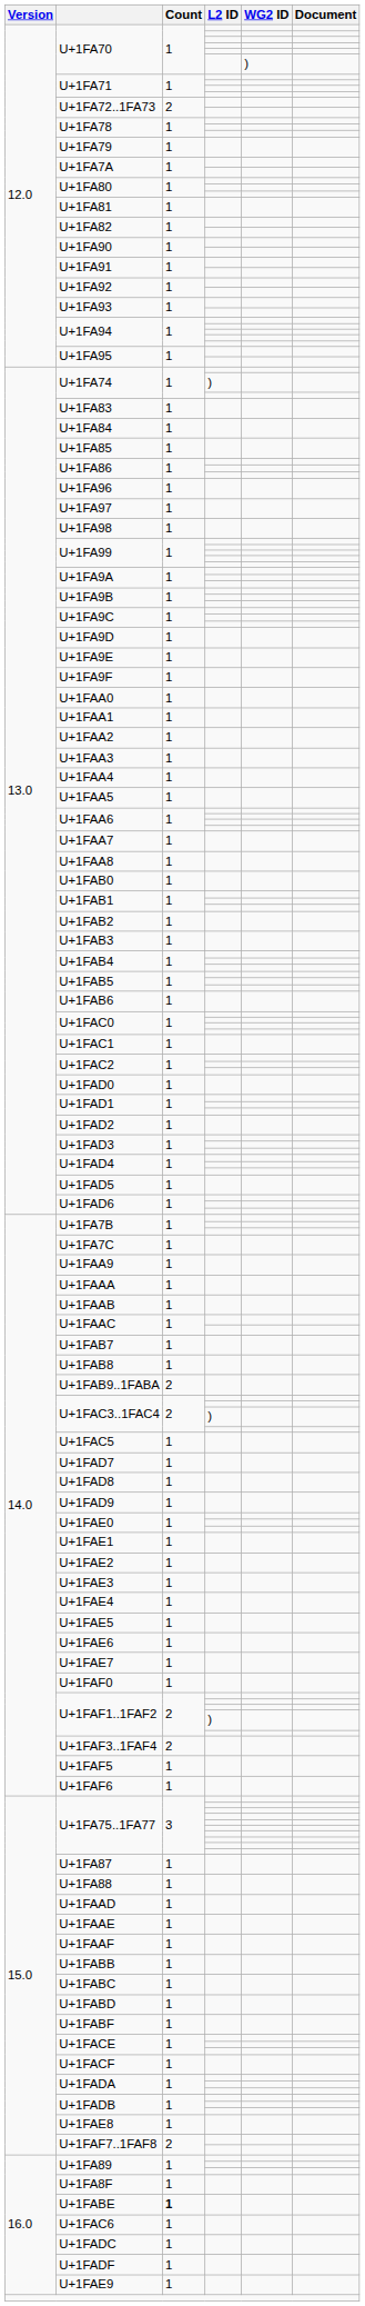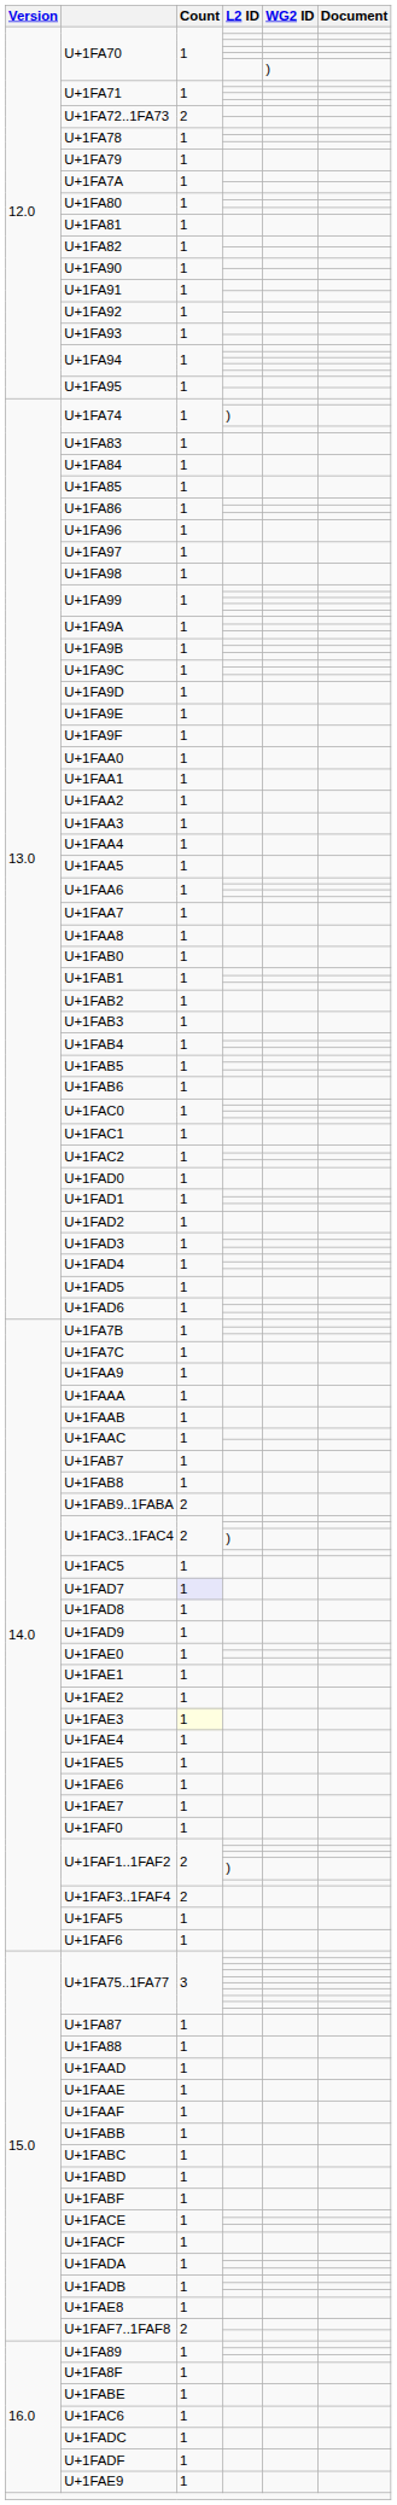U+1FAD7 | Count: no background -> lavender background
U+1FAE3 | Count: no background -> lightyellow background
U+1FABE | Count: bold -> normal
